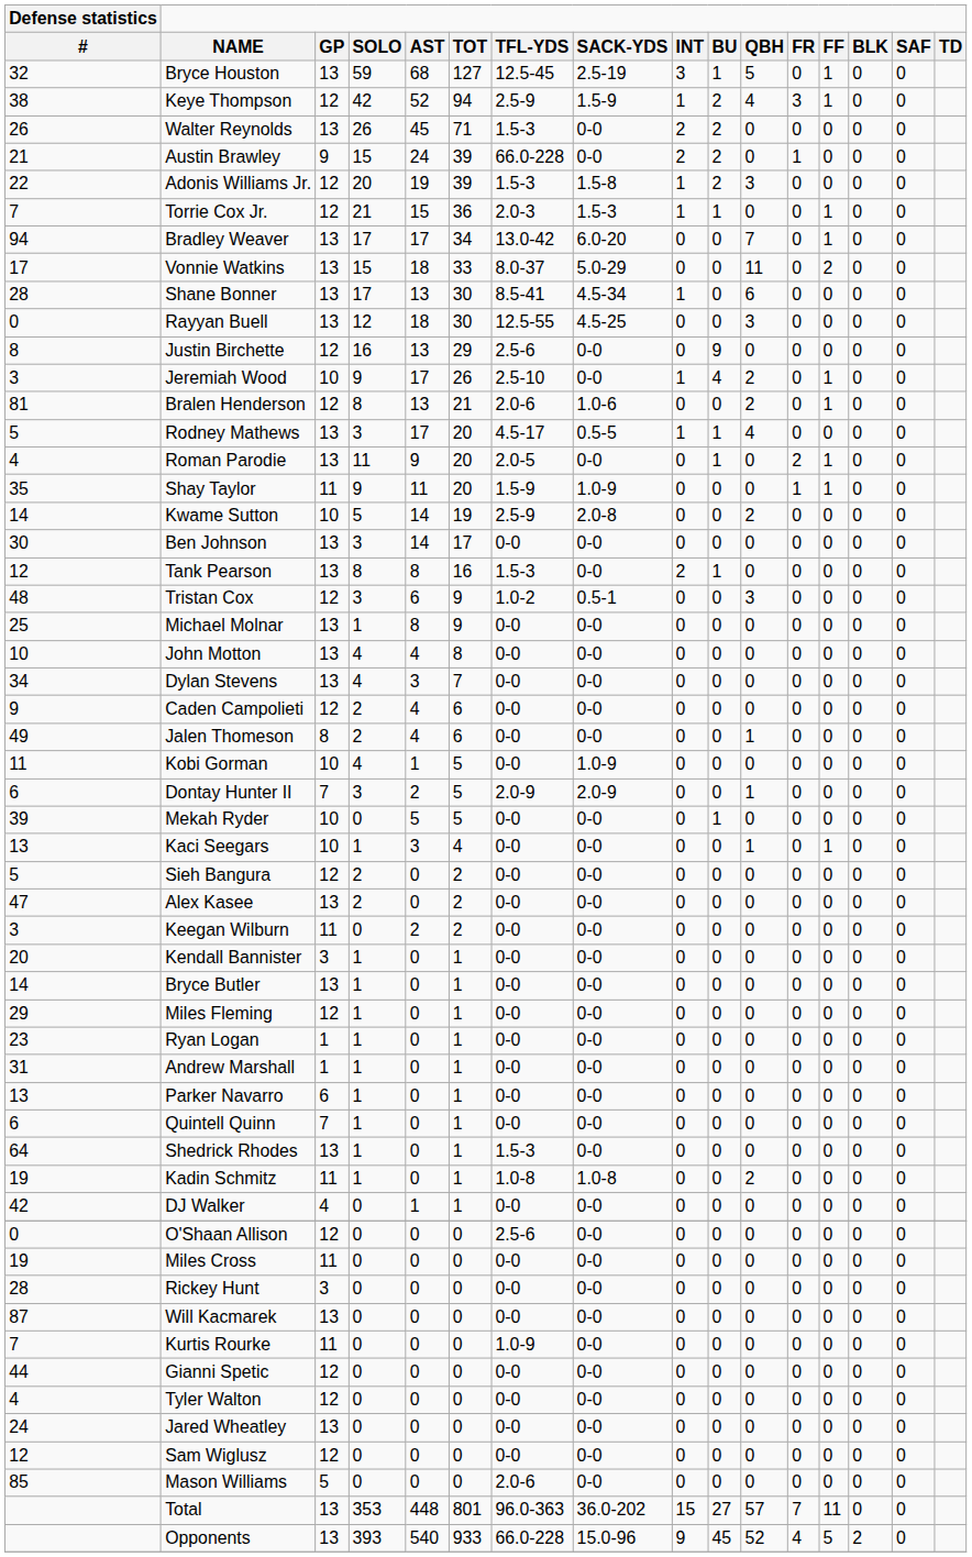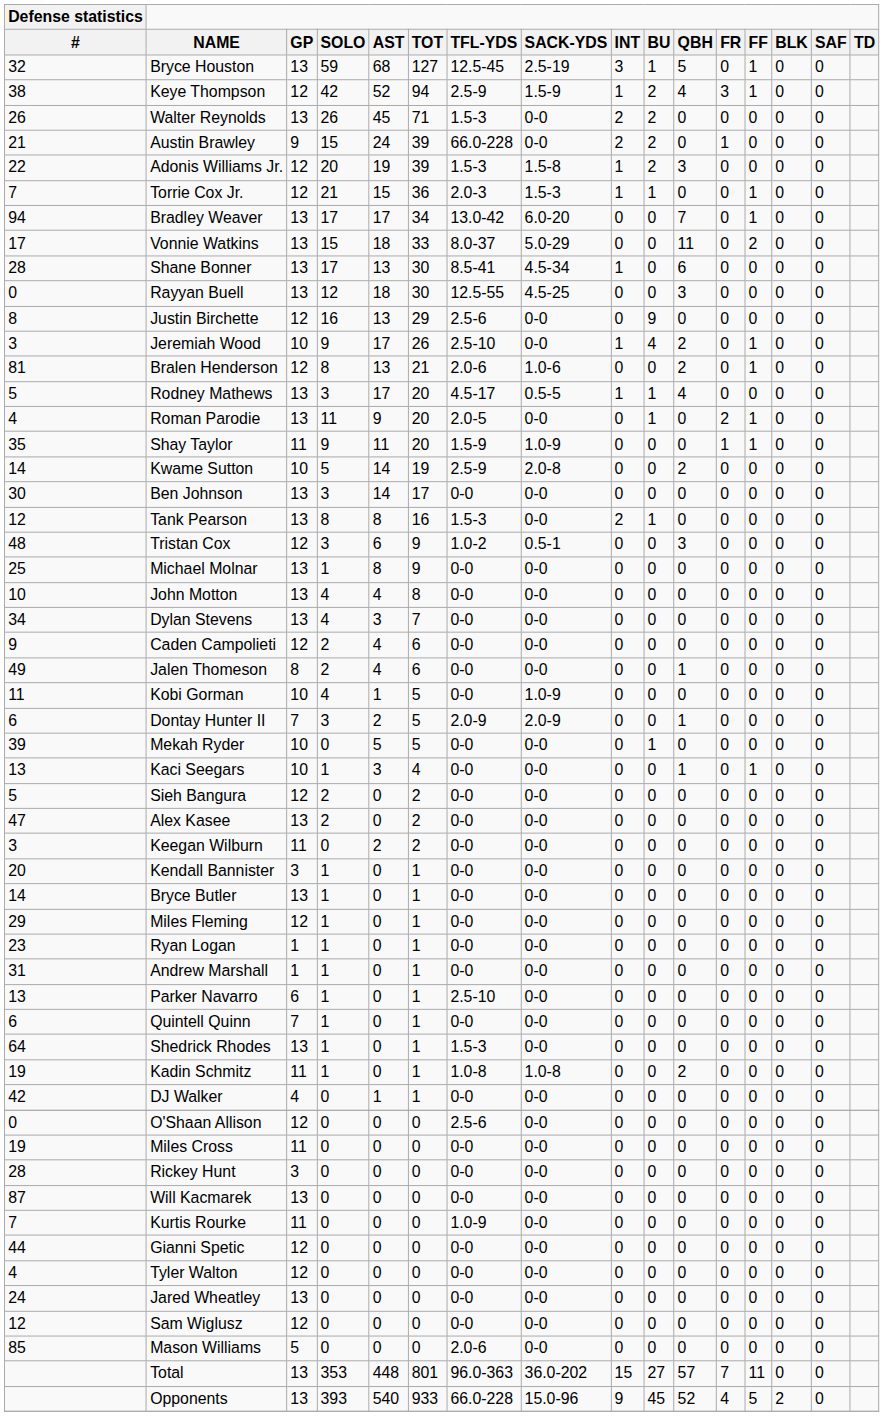Parker Navarro | TFL-YDS: 0-0 -> 2.5-10
